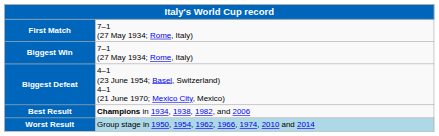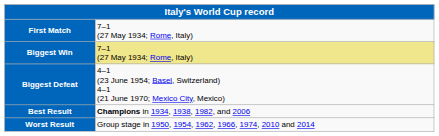Biggest Win | column 2: no background -> khaki background
Worst Result | column 2: lightblue background -> no background
